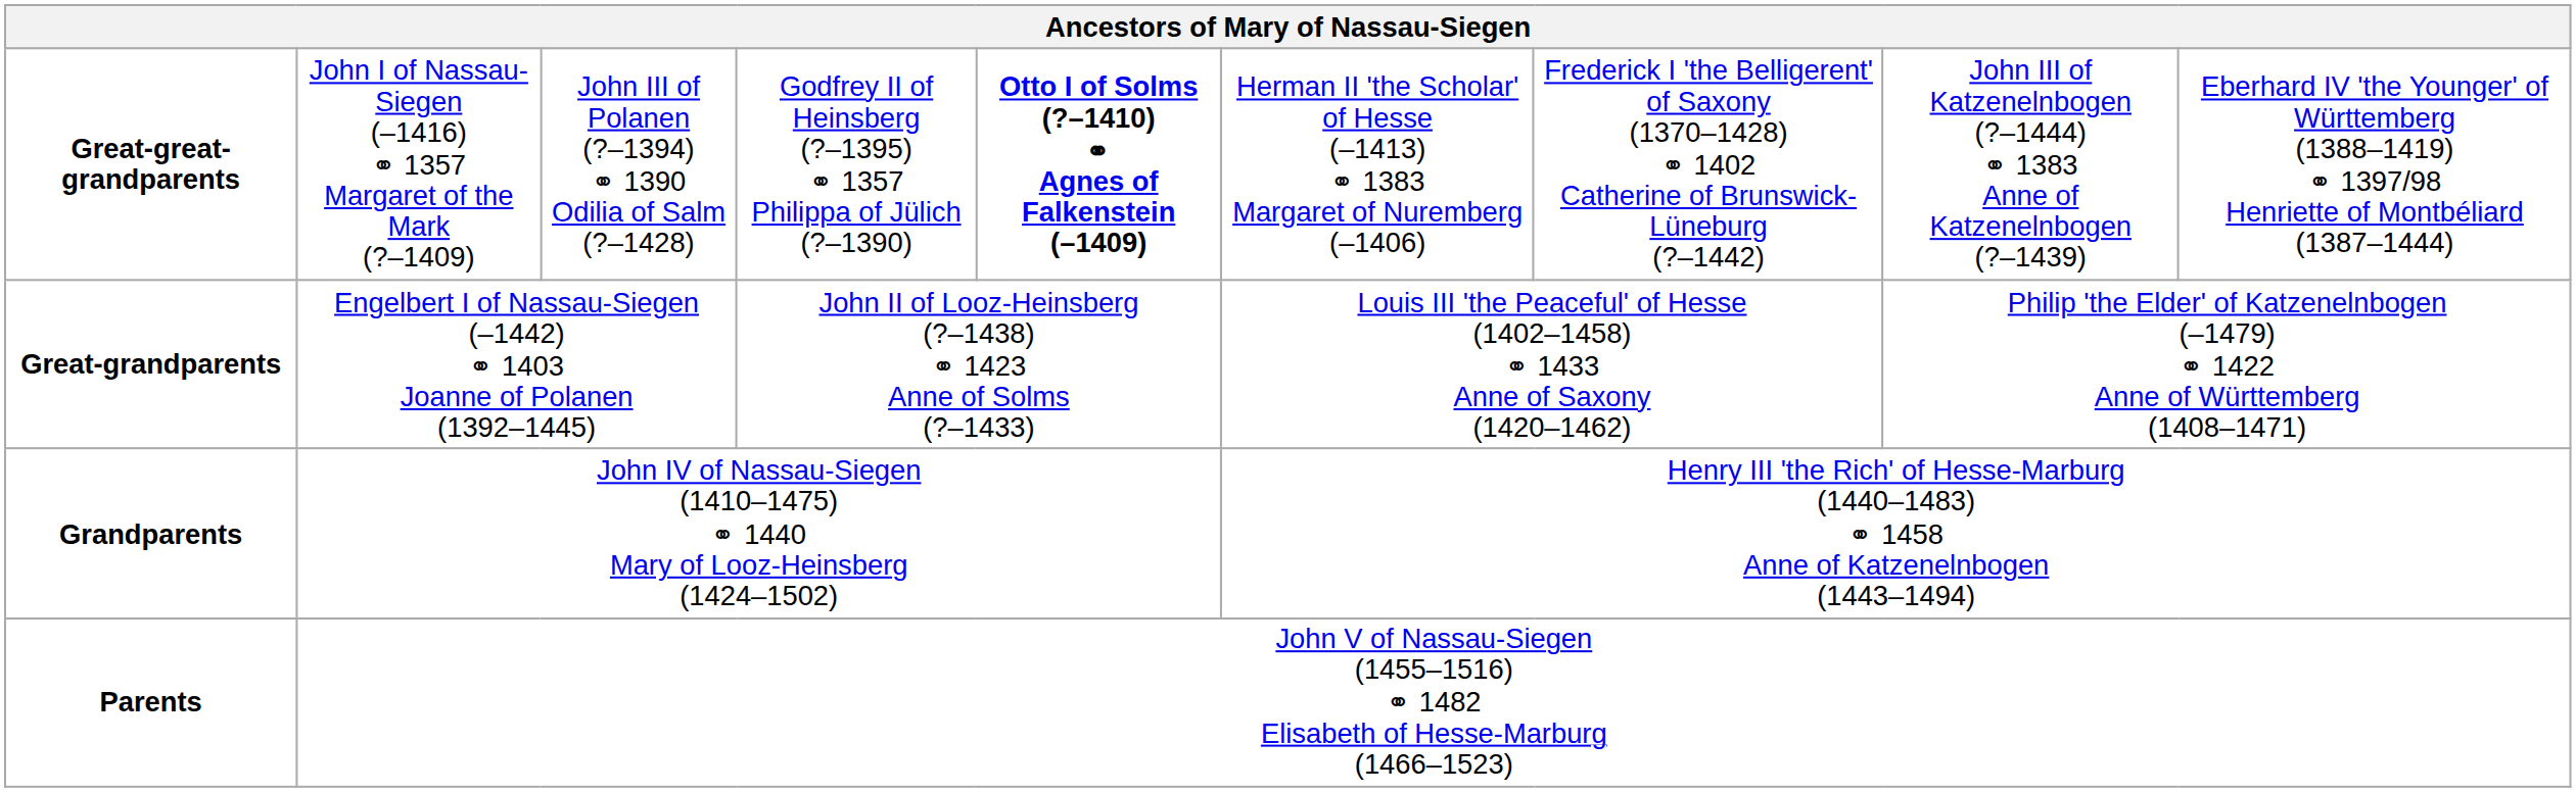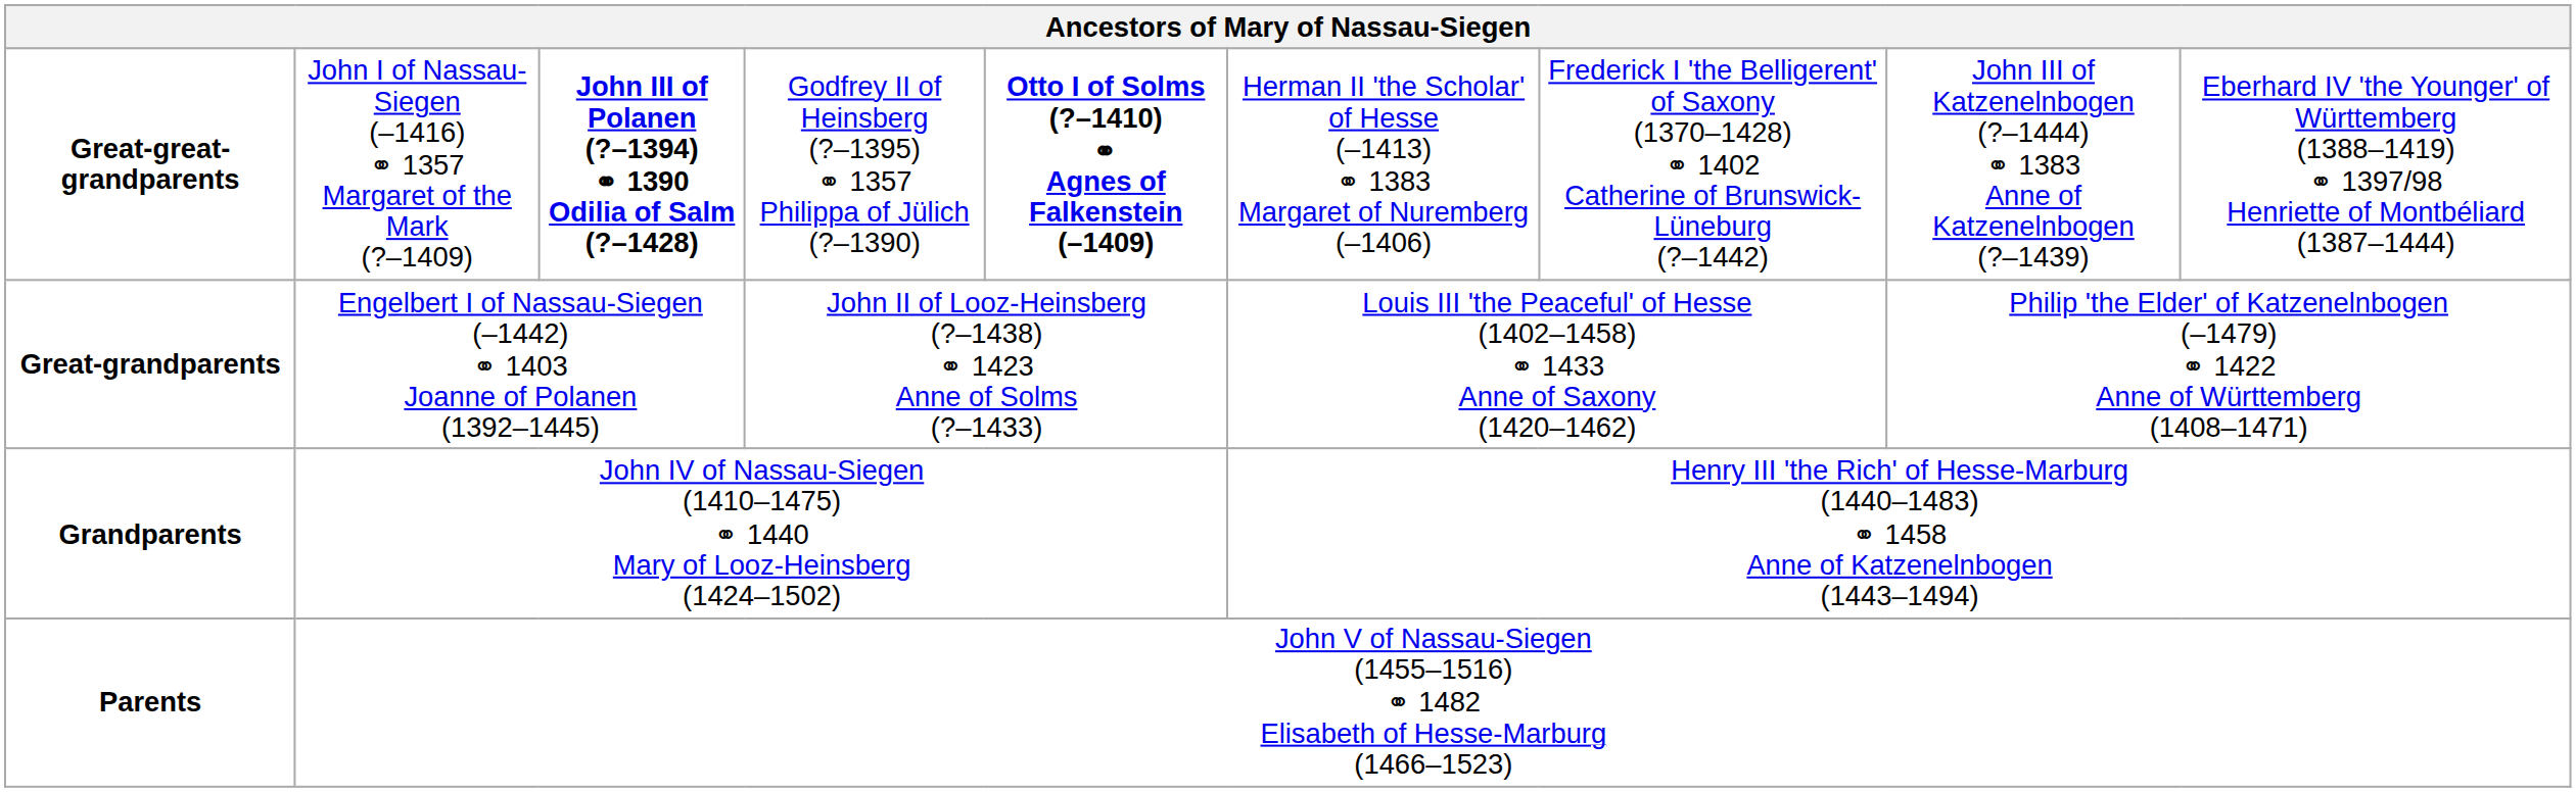Great-great-grandparents | column 3: normal -> bold
